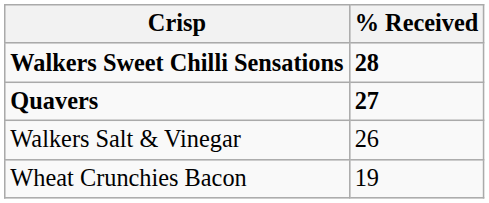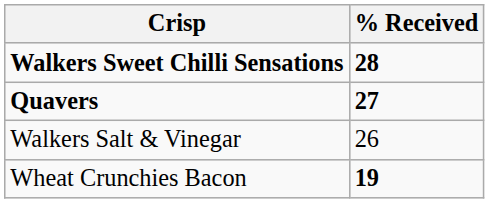Wheat Crunchies Bacon | % Received: normal -> bold
